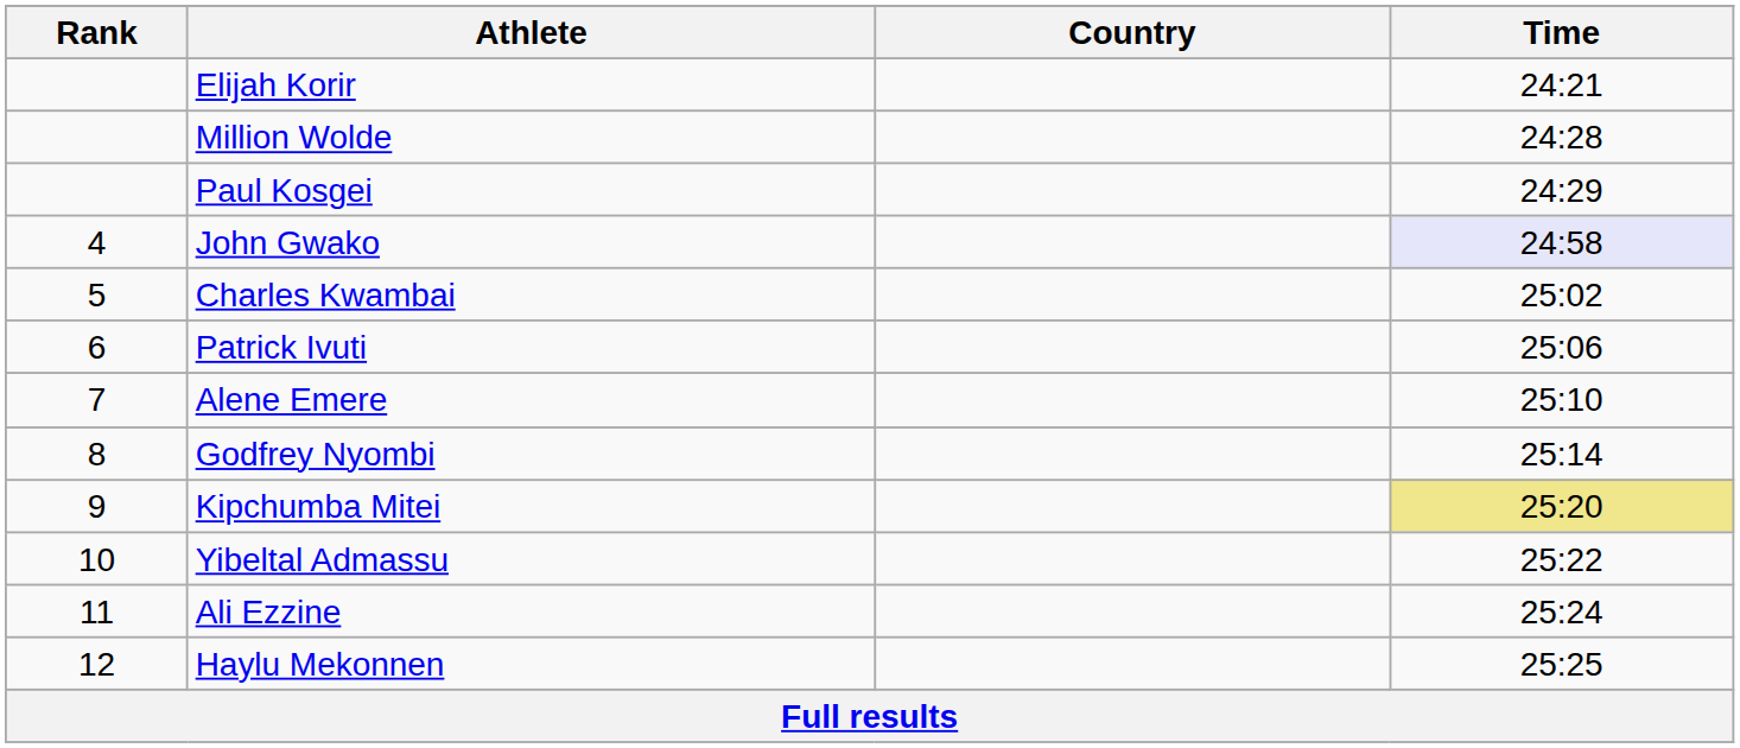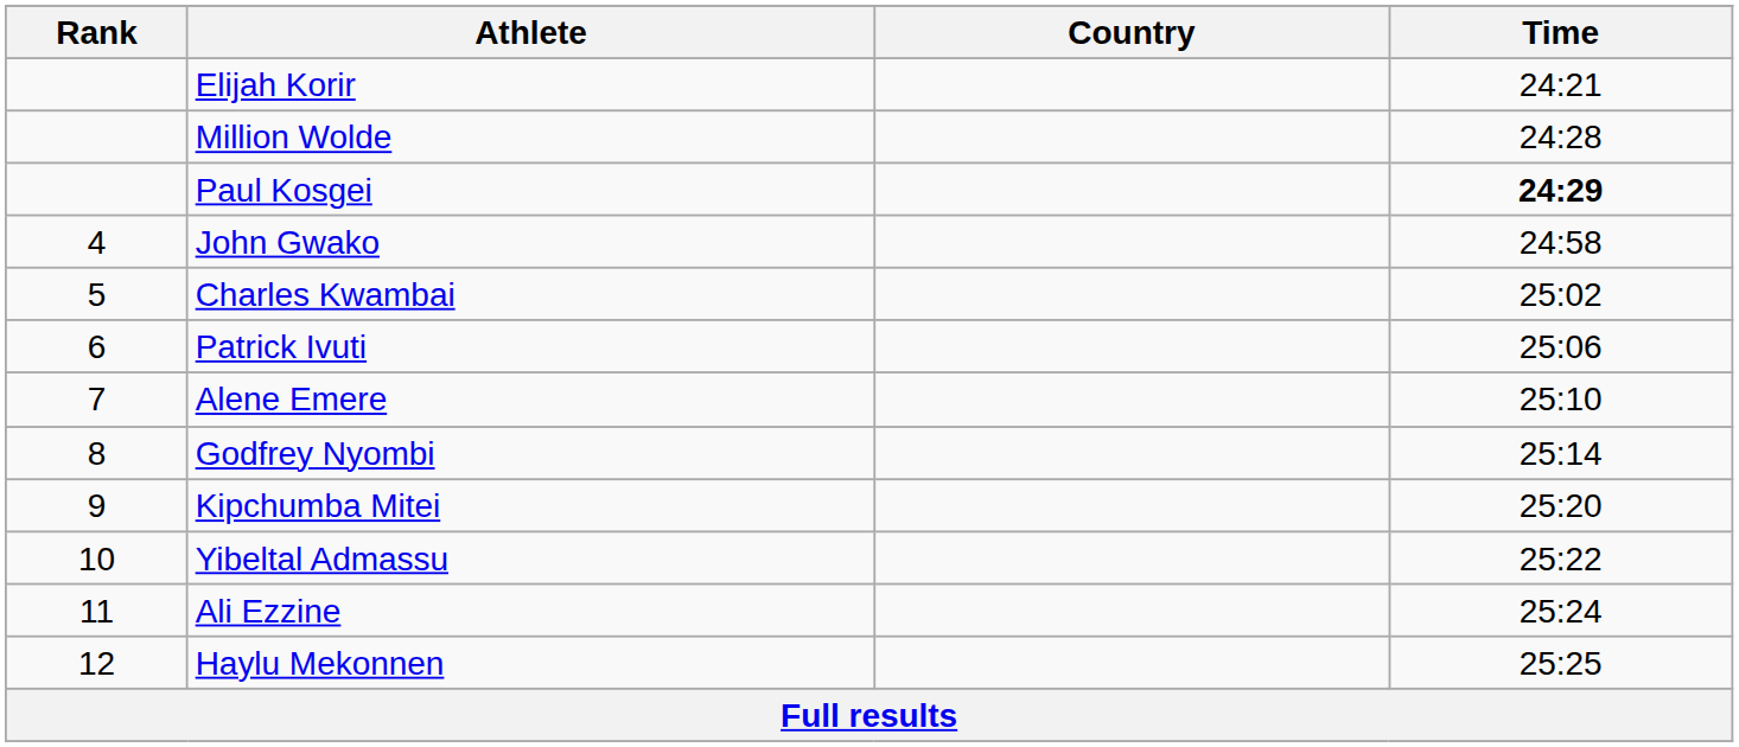Paul Kosgei | Time: normal -> bold
John Gwako | Time: lavender background -> no background
Kipchumba Mitei | Time: khaki background -> no background
